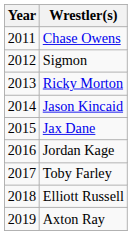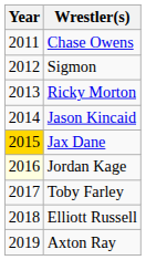Jax Dane | Year: no background -> gold background
Jordan Kage | Year: no background -> lightyellow background
